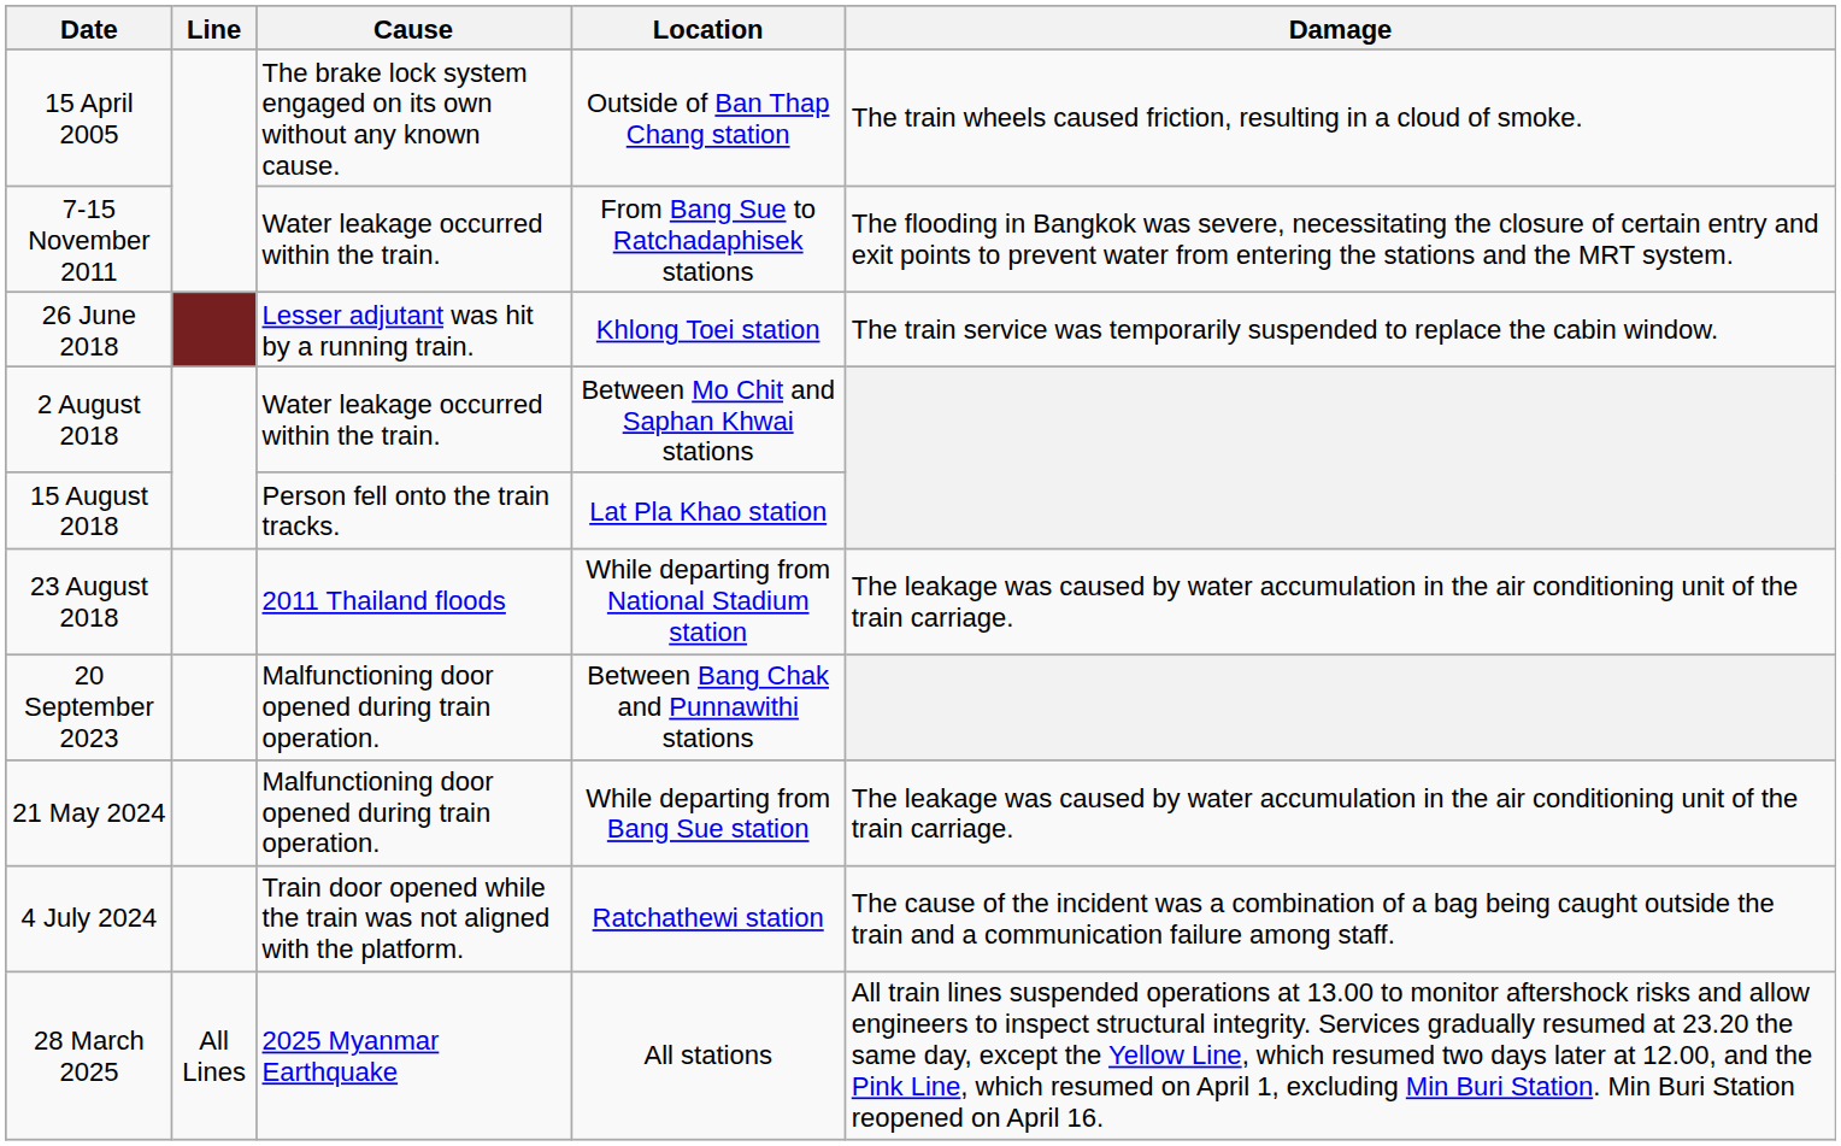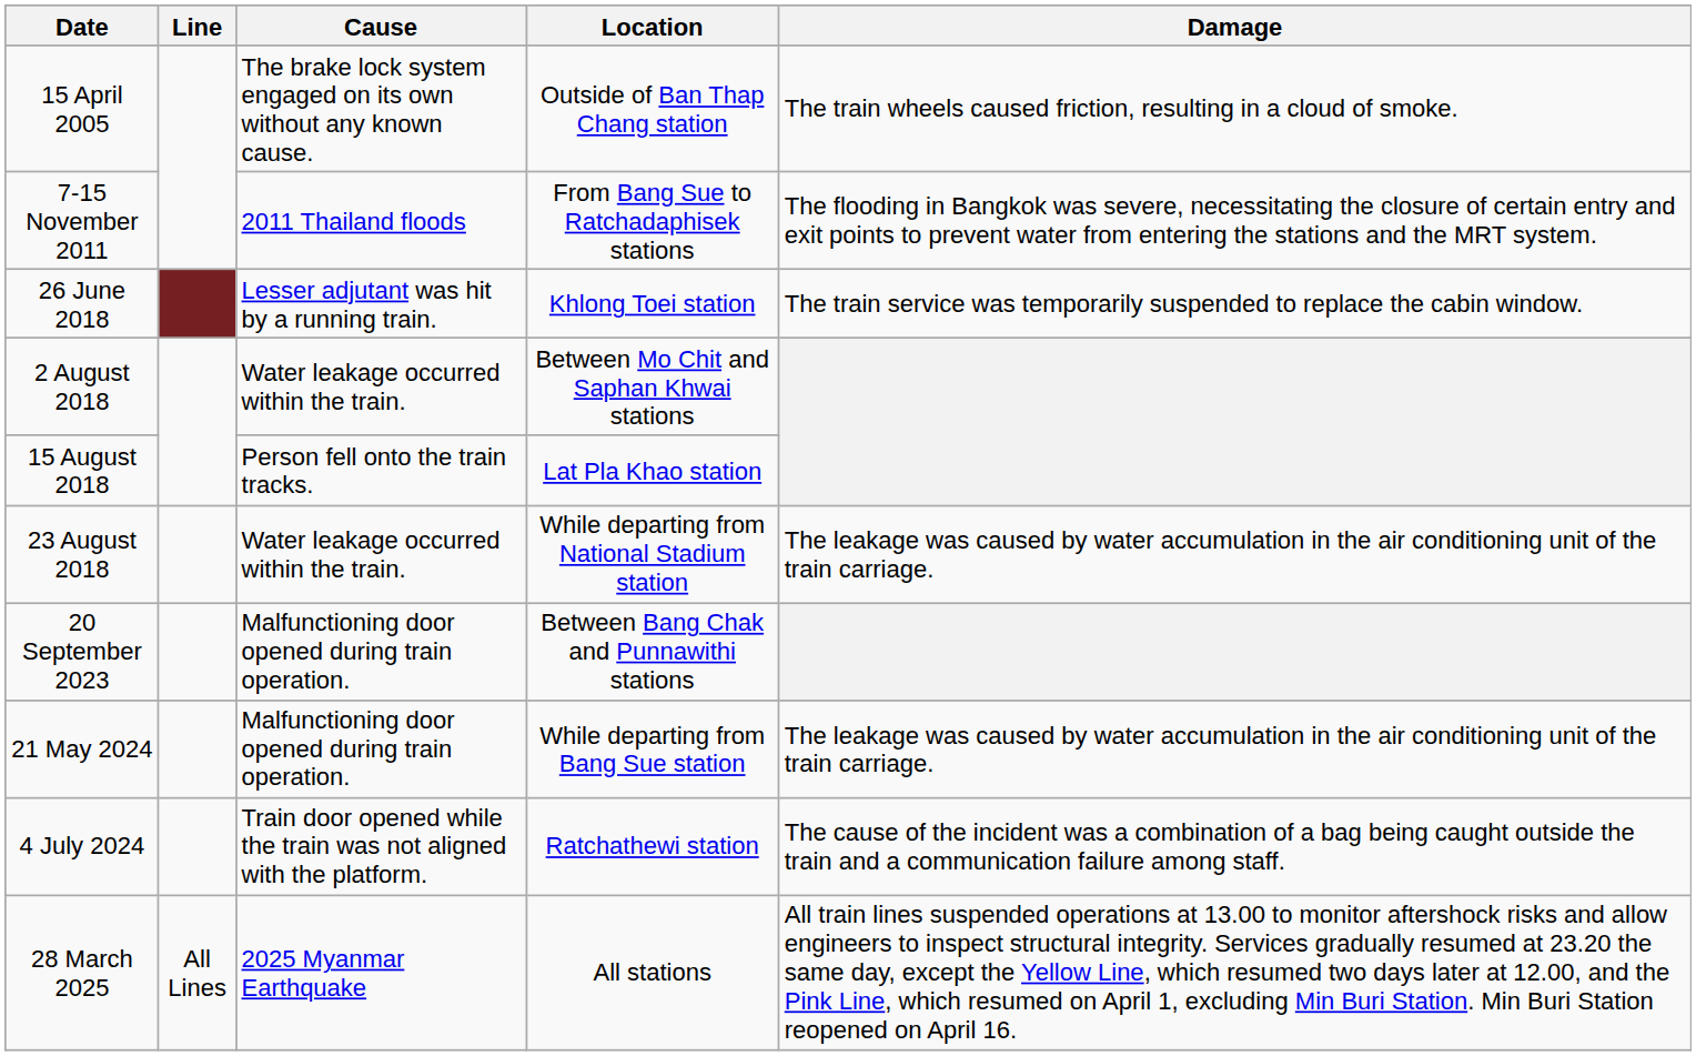7-15 November 2011 | Cause: Water leakage occurred within the train. -> 2011 Thailand floods
23 August 2018 | Cause: 2011 Thailand floods -> Water leakage occurred within the train.
